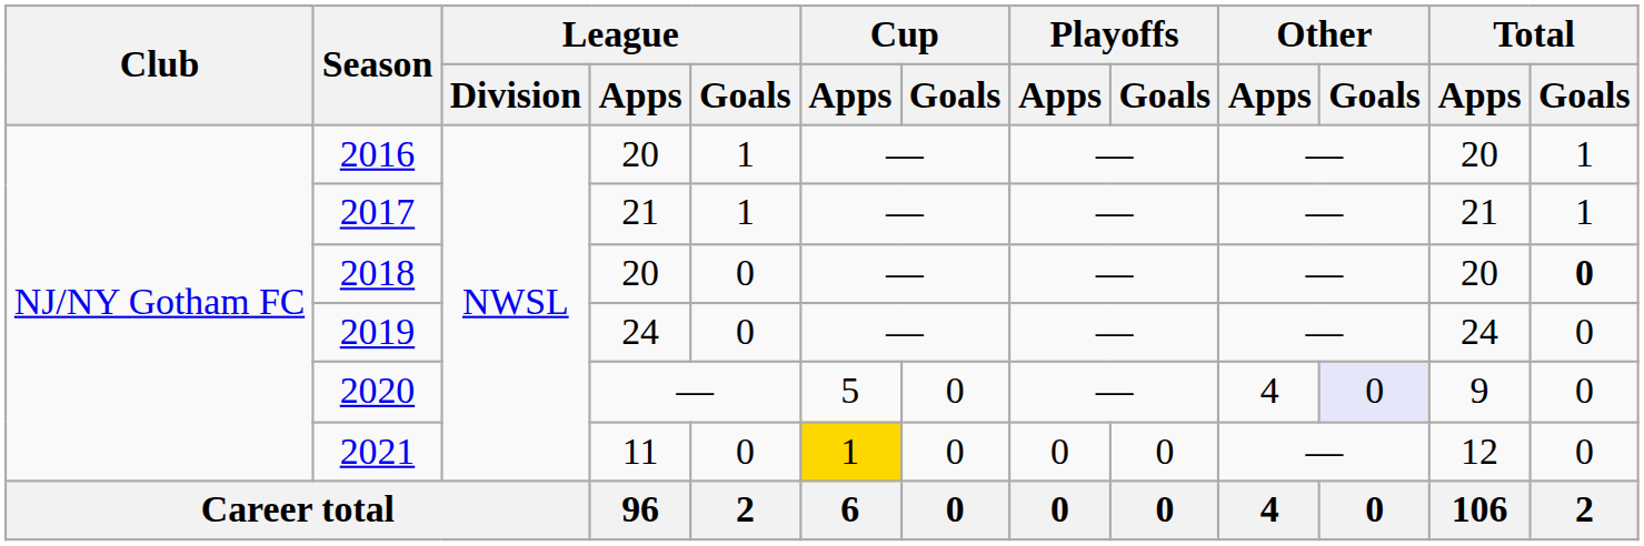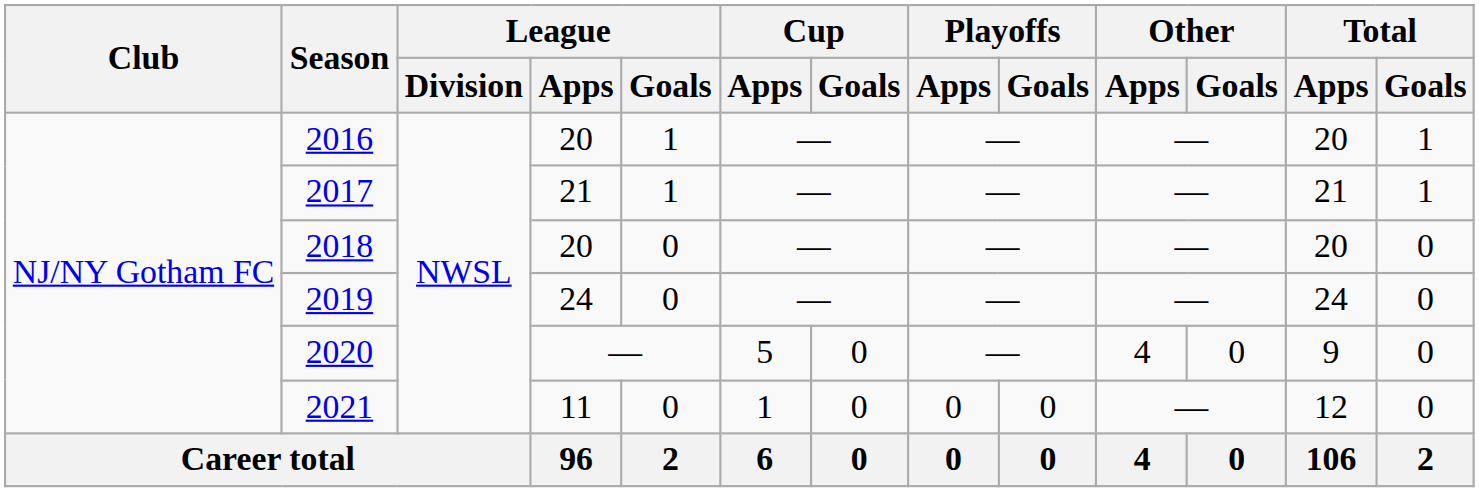2018 | Total / Goals: bold -> normal
2020 | Other / Goals: lavender background -> no background
2021 | Cup / Apps: gold background -> no background
